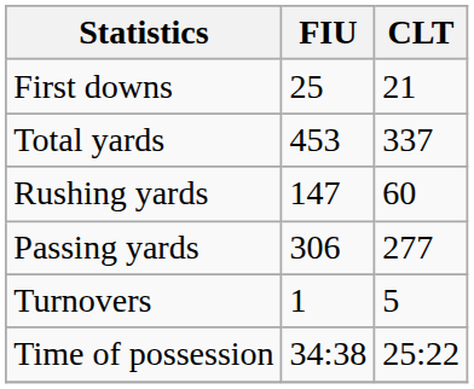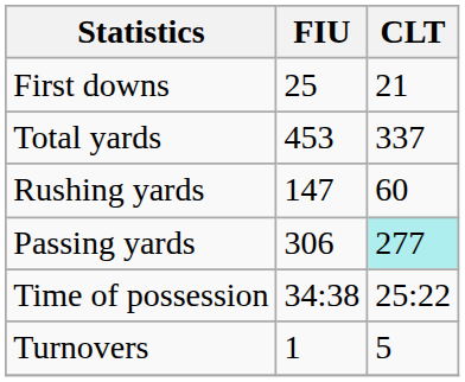Passing yards | CLT: no background -> paleturquoise background
rows swapped: Turnovers <-> Time of possession
